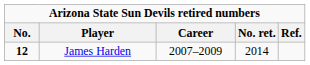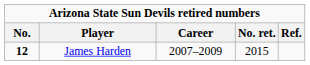James Harden | No. ret.: 2014 -> 2015
